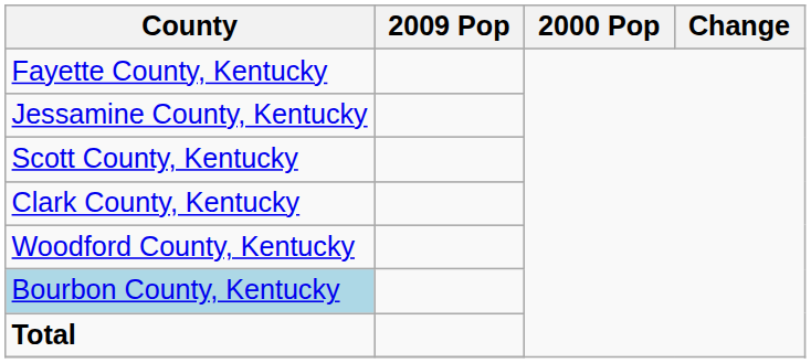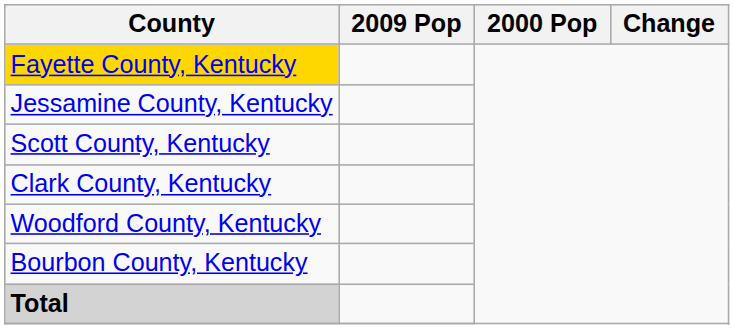Fayette County, Kentucky | County: no background -> gold background
Bourbon County, Kentucky | County: lightblue background -> no background
Total | County: no background -> lightgrey background
